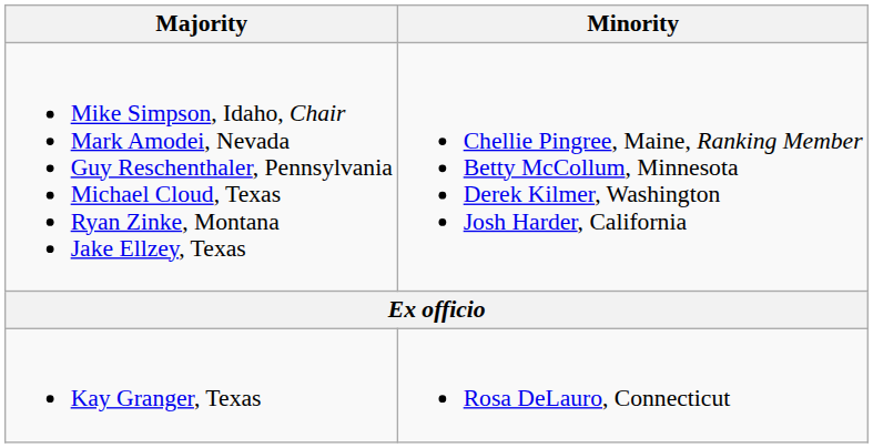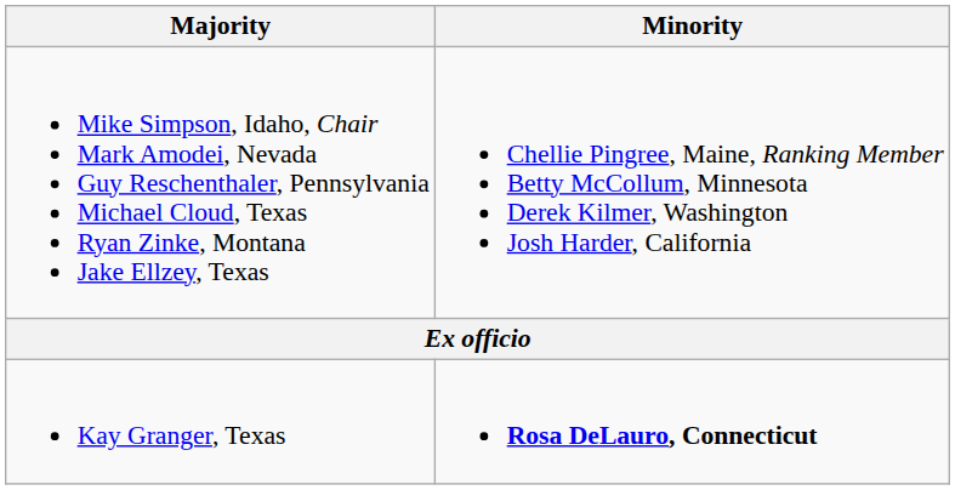Kay Granger, Texas | Minority: normal -> bold
